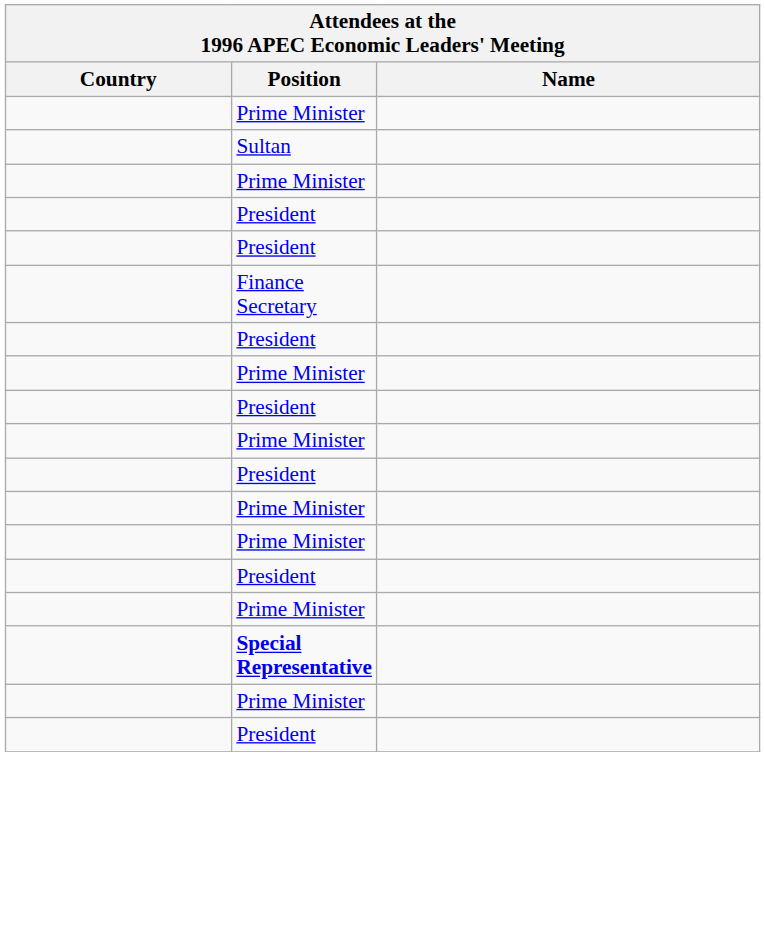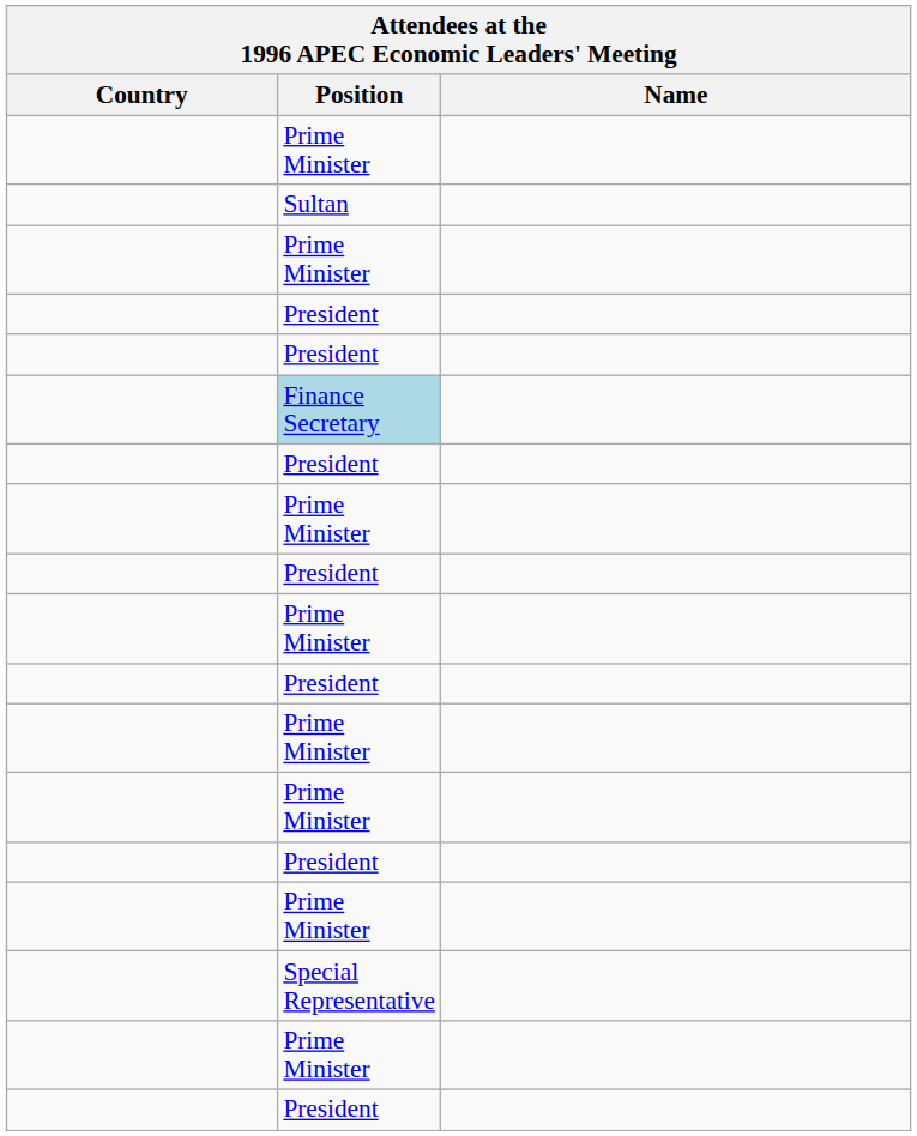Finance Secretary | Position: no background -> lightblue background
Special Representative | Position: bold -> normal
